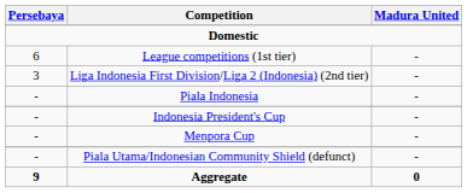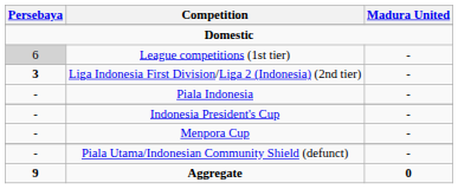League competitions (1st tier) | Persebaya: no background -> lightgrey background
Liga Indonesia First Division/Liga 2 (Indonesia) (2nd tier) | Persebaya: normal -> bold
